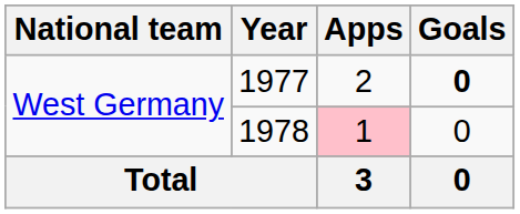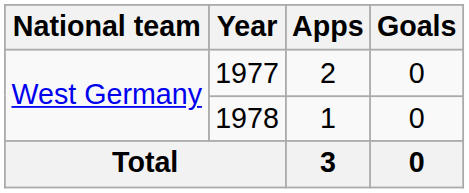1977 | Goals: bold -> normal
1978 | Apps: pink background -> no background
